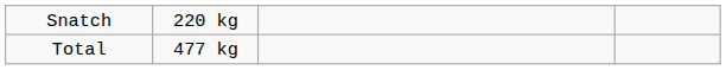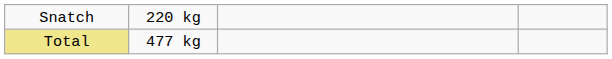row 2 | column 1: no background -> khaki background
